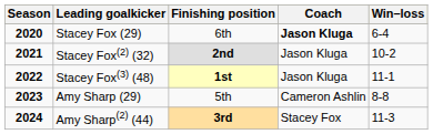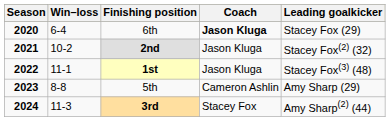columns swapped: Win–loss <-> Leading goalkicker
